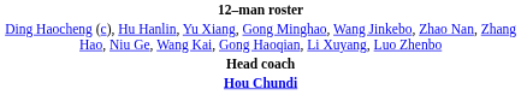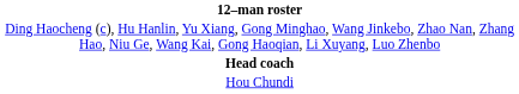row 4 | column 1: bold -> normal
